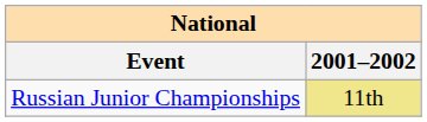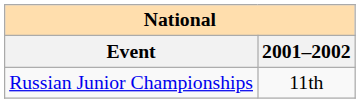Russian Junior Championships | 2001–2002: khaki background -> no background
